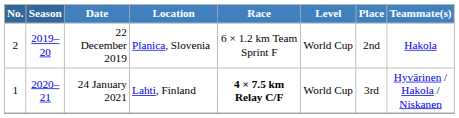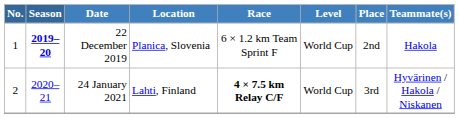22 December 2019 | No.: 2 -> 1
22 December 2019 | Season: normal -> bold
24 January 2021 | No.: 1 -> 2
